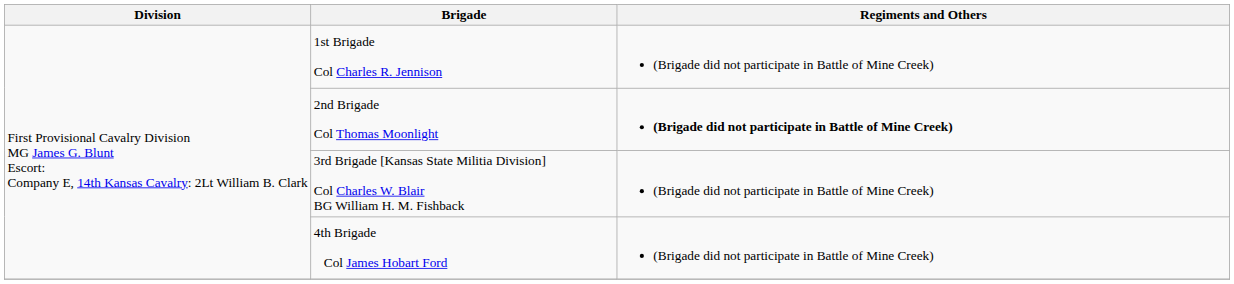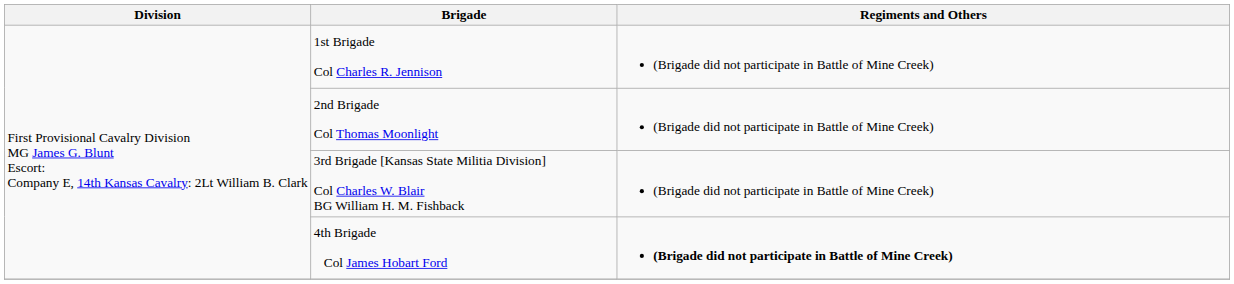2nd Brigade Col Thomas Moonlight | Regiments and Others: bold -> normal
4th Brigade Col James Hobart Ford | Regiments and Others: normal -> bold
